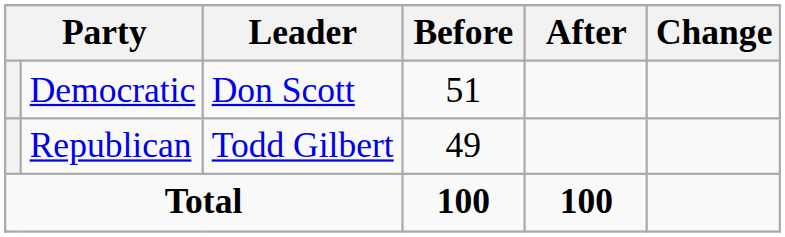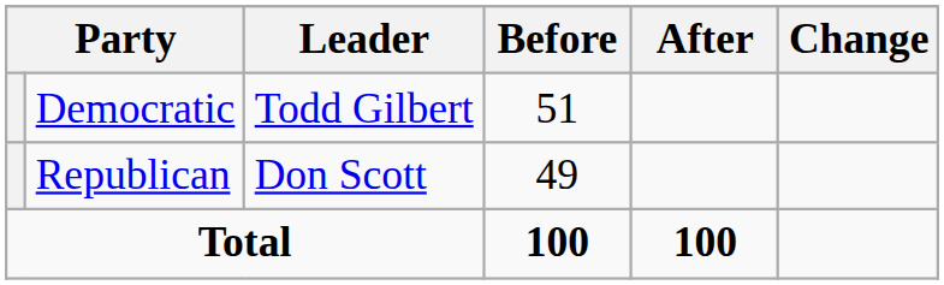Democratic | Leader: Don Scott -> Todd Gilbert
Republican | Leader: Todd Gilbert -> Don Scott
